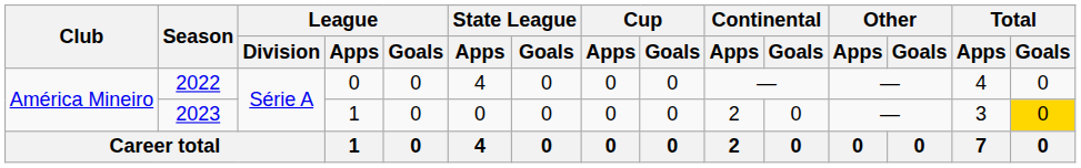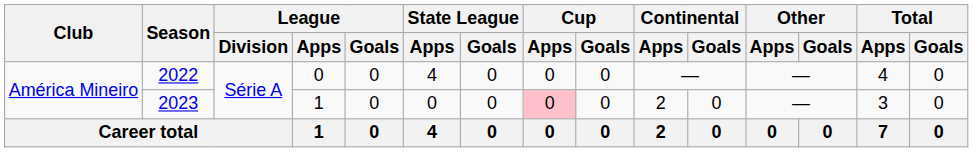2023 | Cup / Apps: no background -> pink background
2023 | Total / Goals: gold background -> no background
